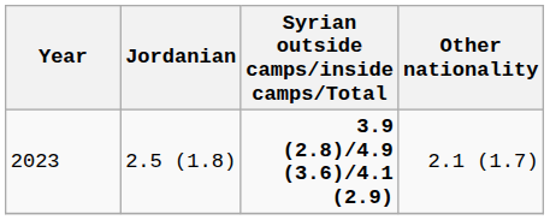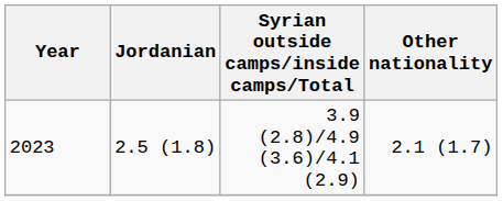2023 | Syrian outside camps/inside camps/Total: bold -> normal
